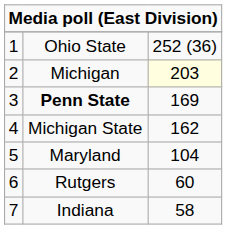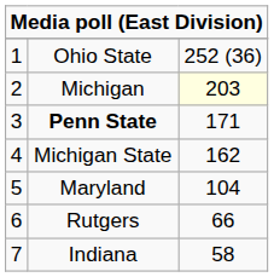Penn State | column 3: 169 -> 171
Rutgers | column 3: 60 -> 66
